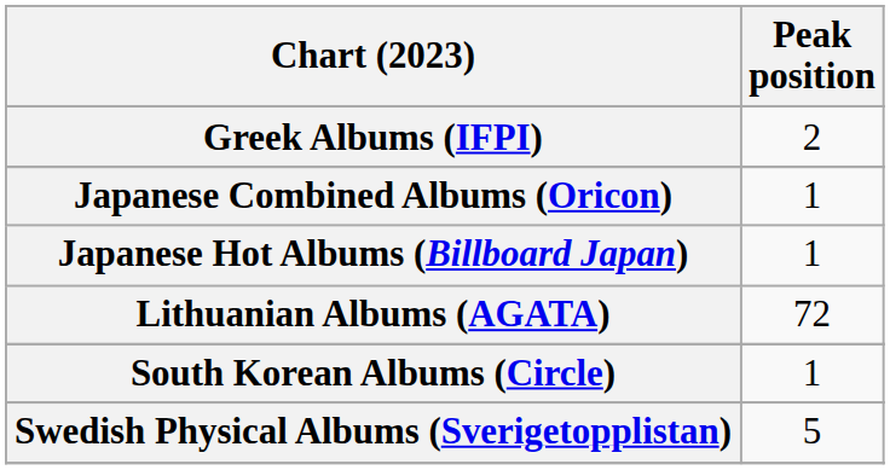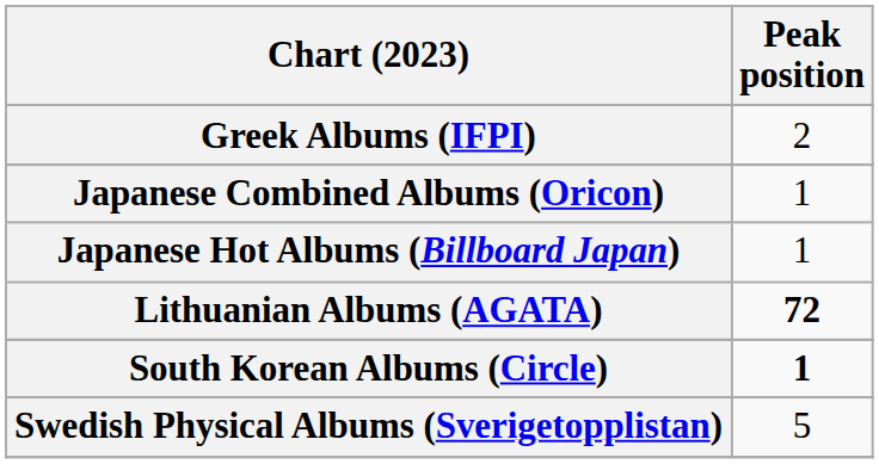Lithuanian Albums (AGATA) | Peak position: normal -> bold
South Korean Albums (Circle) | Peak position: normal -> bold
